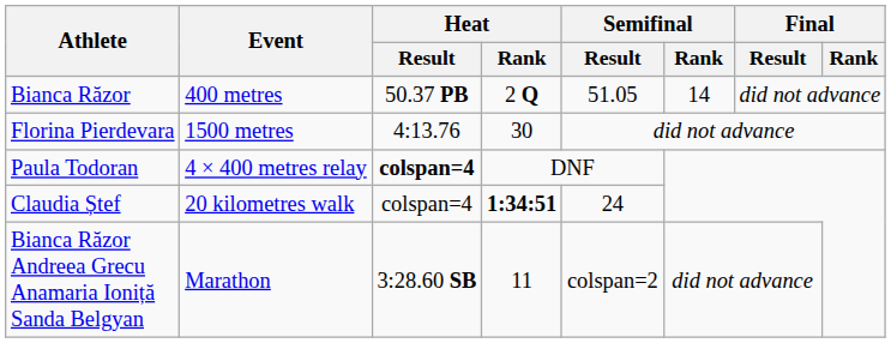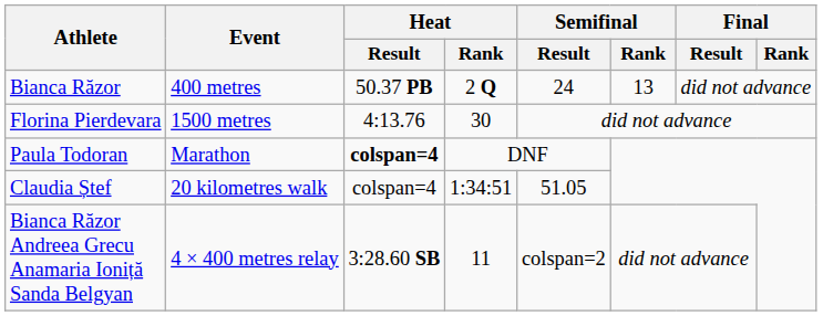Bianca Răzor | Semifinal / Result: 51.05 -> 24
Bianca Răzor | Semifinal / Rank: 14 -> 13
Paula Todoran | Event: 4 × 400 metres relay -> Marathon
Claudia Ștef | Heat / Rank: bold -> normal
Claudia Ștef | Semifinal / Result: 24 -> 51.05
Bianca Răzor Andreea Grecu Anamaria Ioniță Sanda Belgyan | Event: Marathon -> 4 × 400 metres relay
